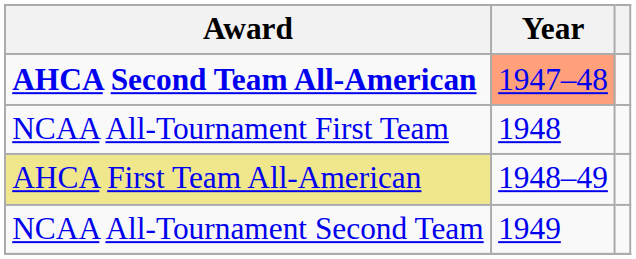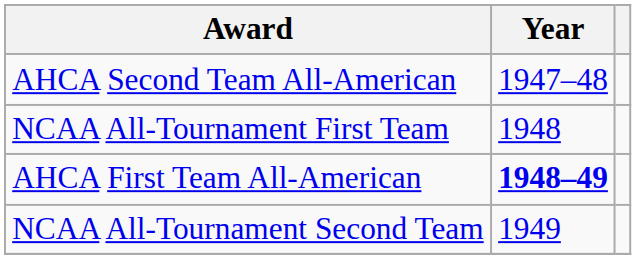row 2 | Award: bold -> normal
row 2 | Year: lightsalmon background -> no background
row 4 | Award: khaki background -> no background
row 4 | Year: normal -> bold
